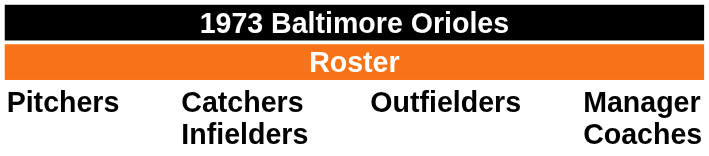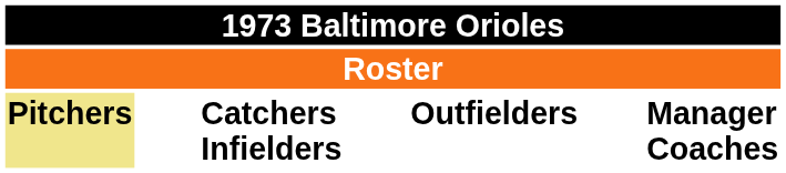Pitchers | column 1: no background -> khaki background
